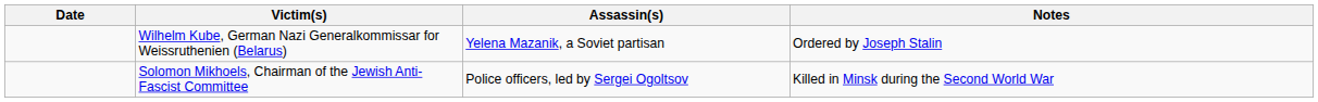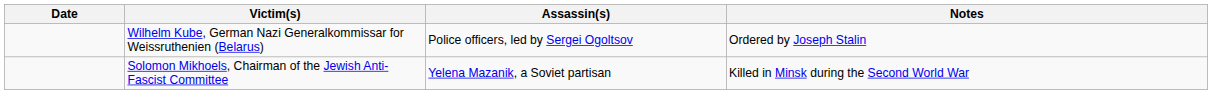row 2 | Assassin(s): Yelena Mazanik, a Soviet partisan -> Police officers, led by Sergei Ogoltsov
row 3 | Assassin(s): Police officers, led by Sergei Ogoltsov -> Yelena Mazanik, a Soviet partisan
